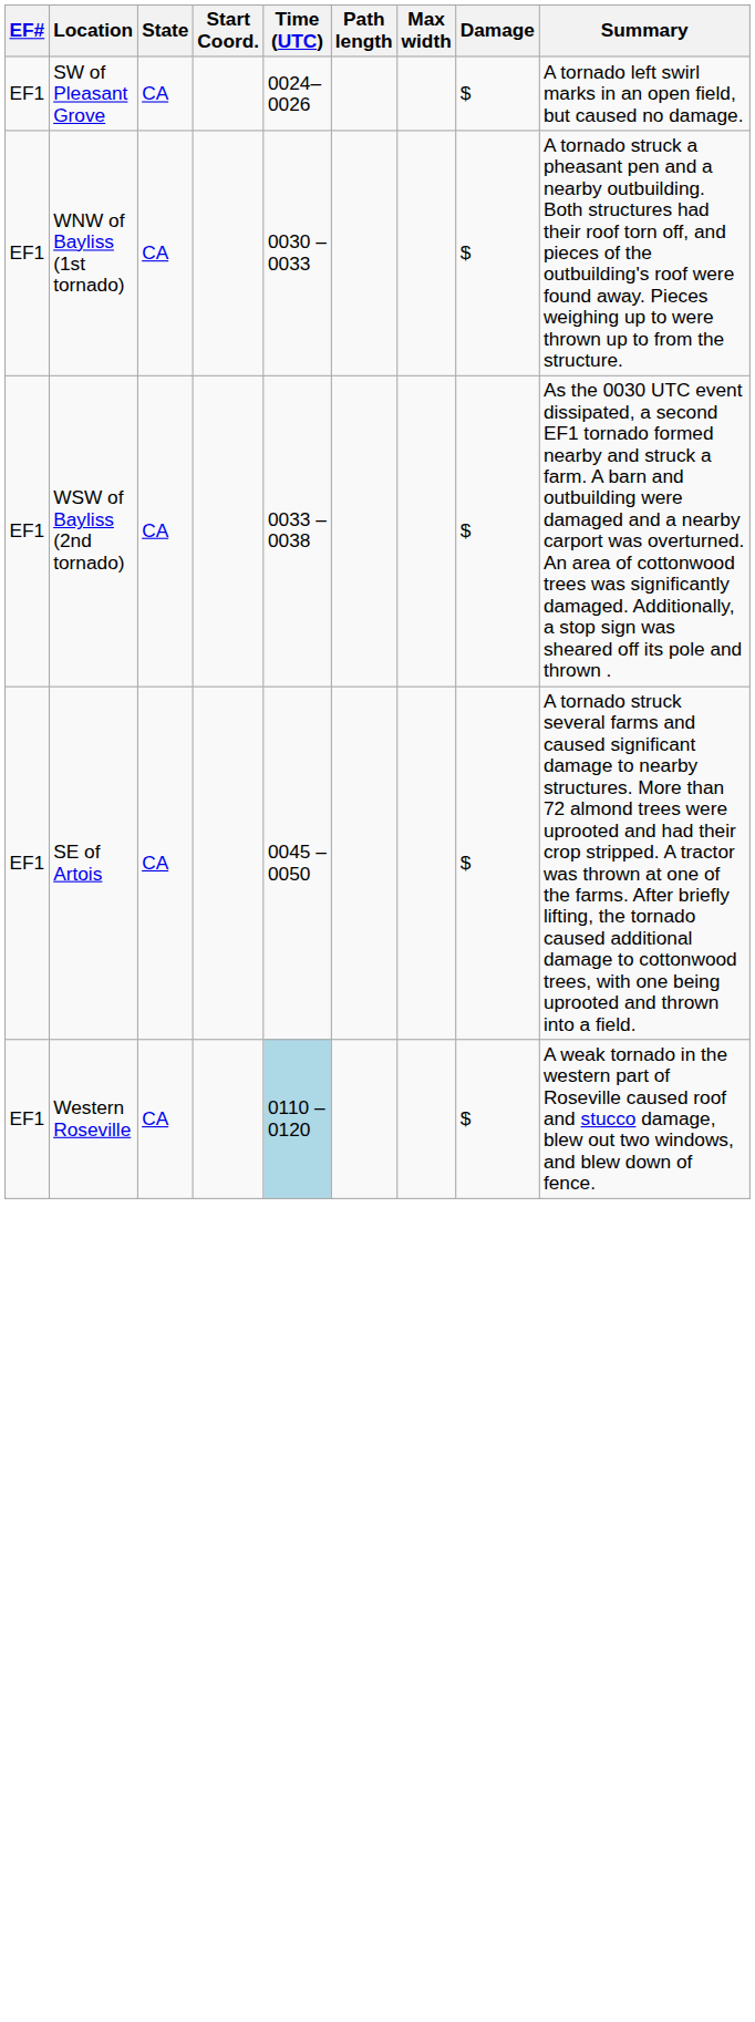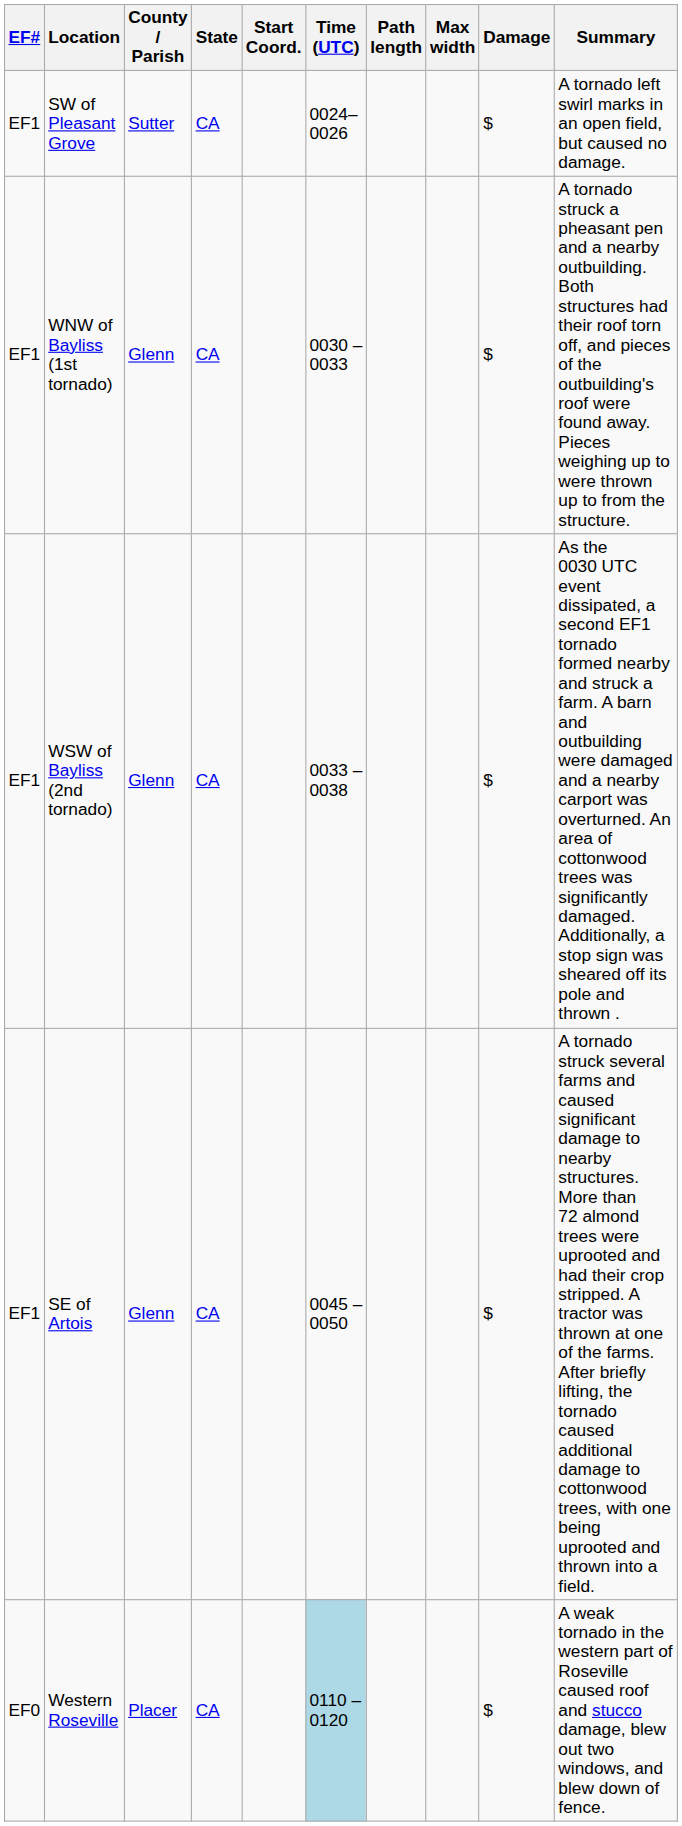+ column: County / Parish | Sutter | Glenn | Glenn | Glenn | Placer
Western Roseville | EF#: EF1 -> EF0
